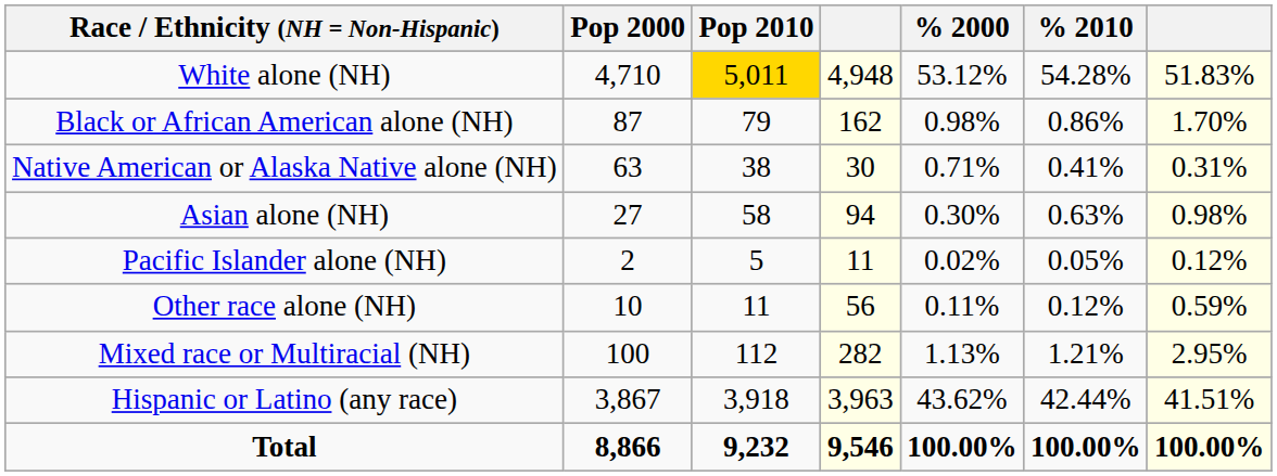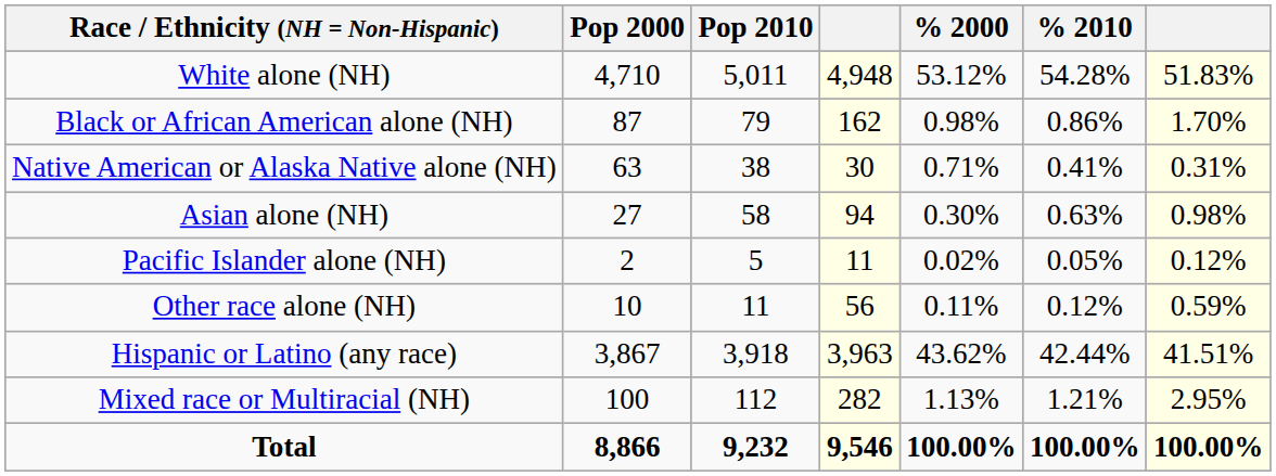White alone (NH) | Pop 2010: gold background -> no background
rows swapped: Mixed race or Multiracial (NH) <-> Hispanic or Latino (any race)
